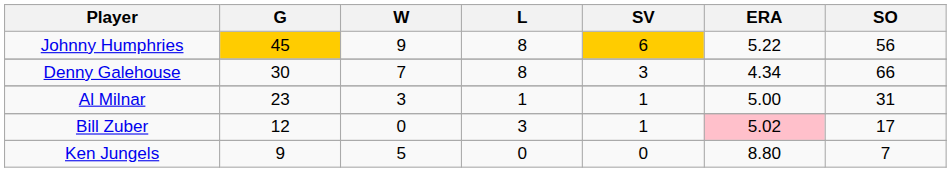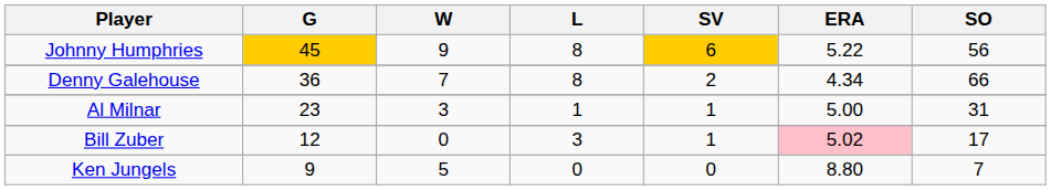Denny Galehouse | G: 30 -> 36
Denny Galehouse | SV: 3 -> 2
